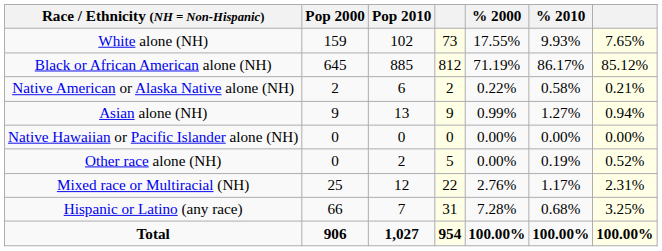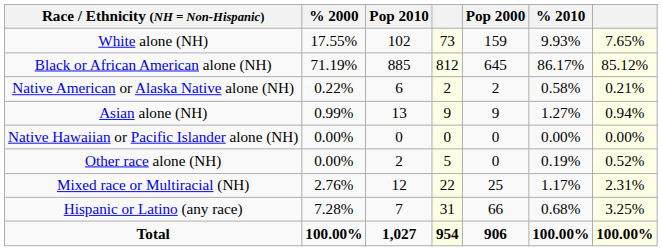columns swapped: Pop 2000 <-> % 2000
